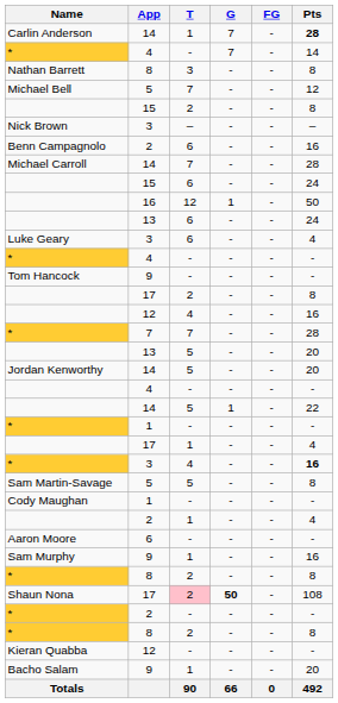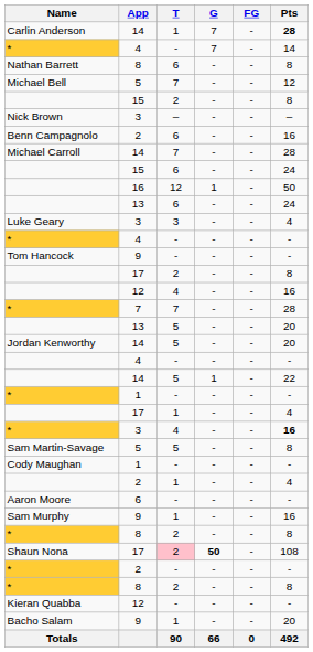Nathan Barrett | T: 3 -> 6
Luke Geary | T: 6 -> 3
